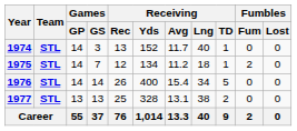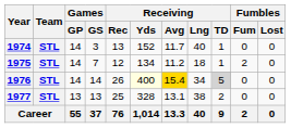1976 | Receiving / Yds: no background -> lightyellow background
1976 | Receiving / Avg: no background -> gold background
1976 | Receiving / TD: no background -> lightgrey background
